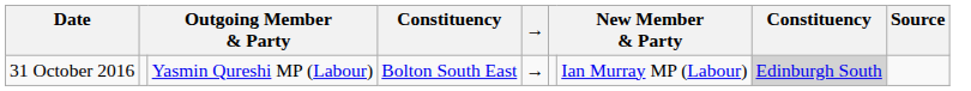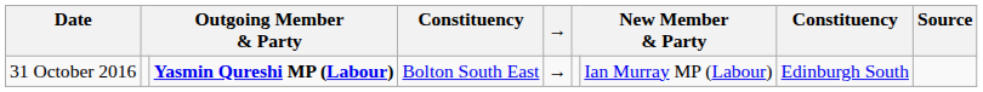31 October 2016 | column 3: normal -> bold
31 October 2016 | column 8: lightgrey background -> no background
